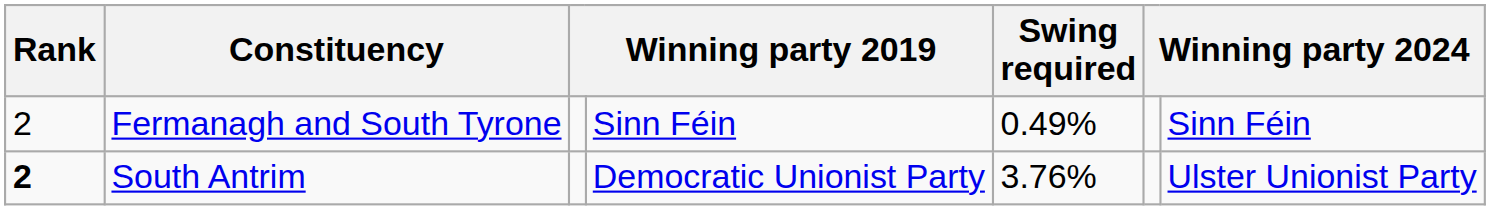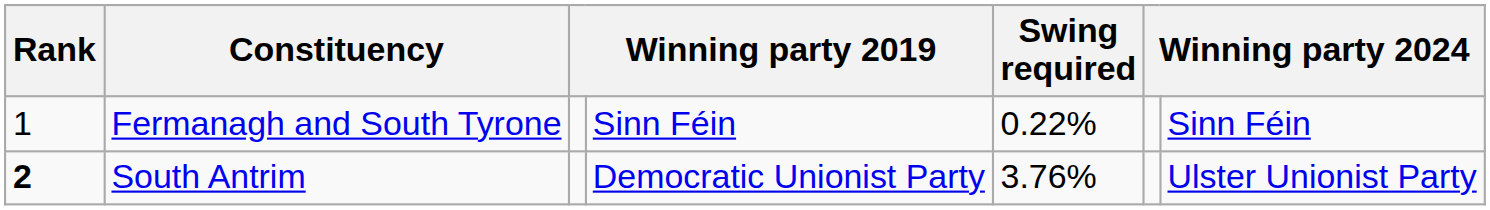Fermanagh and South Tyrone | Rank: 2 -> 1
Fermanagh and South Tyrone | Swing required: 0.49% -> 0.22%
